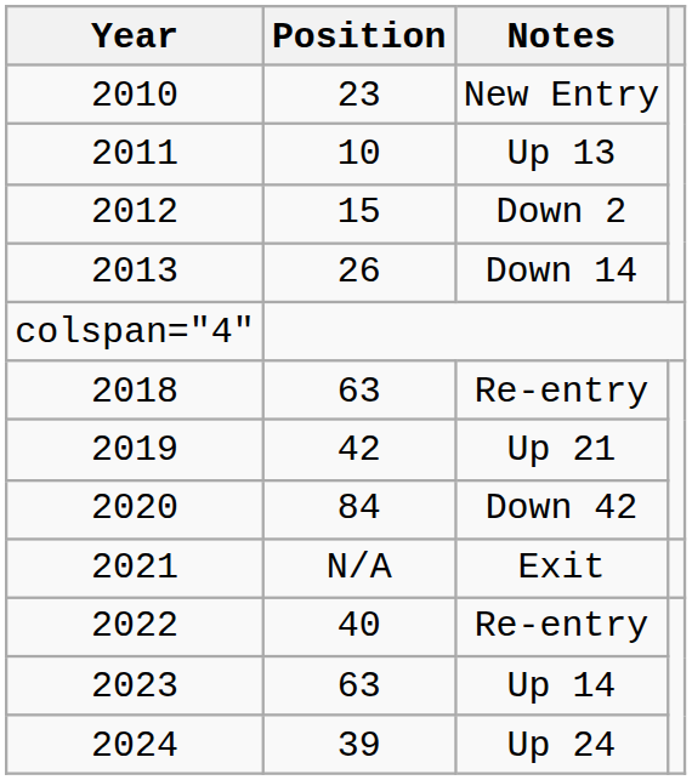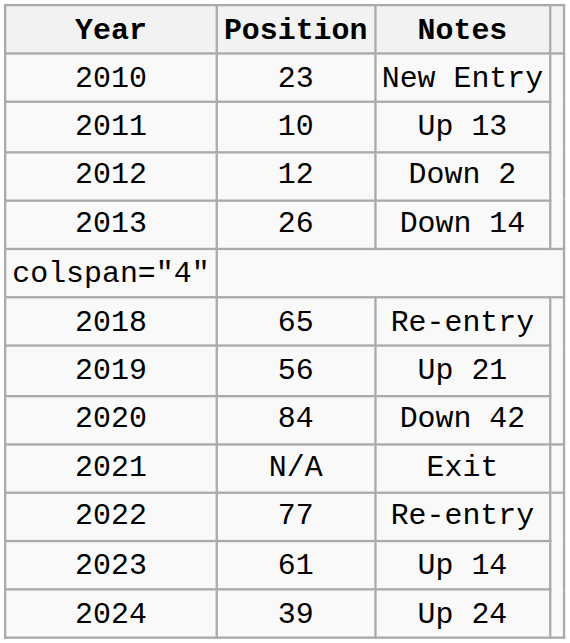Down 2 | Position: 15 -> 12
2018 / Re-entry | Position: 63 -> 65
Up 21 | Position: 42 -> 56
2022 / Re-entry | Position: 40 -> 77
Up 14 | Position: 63 -> 61
